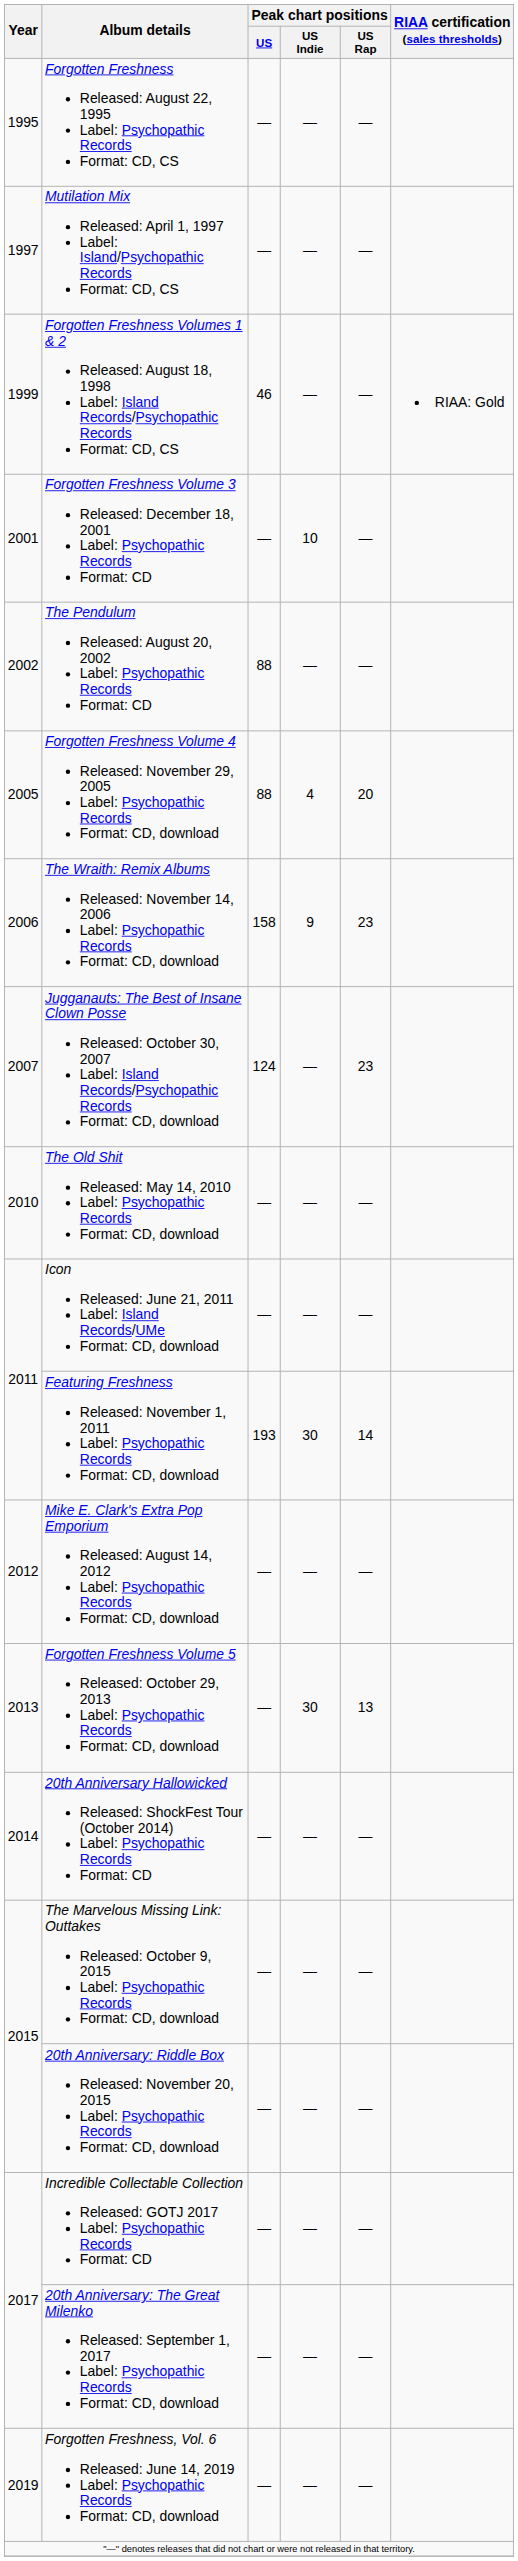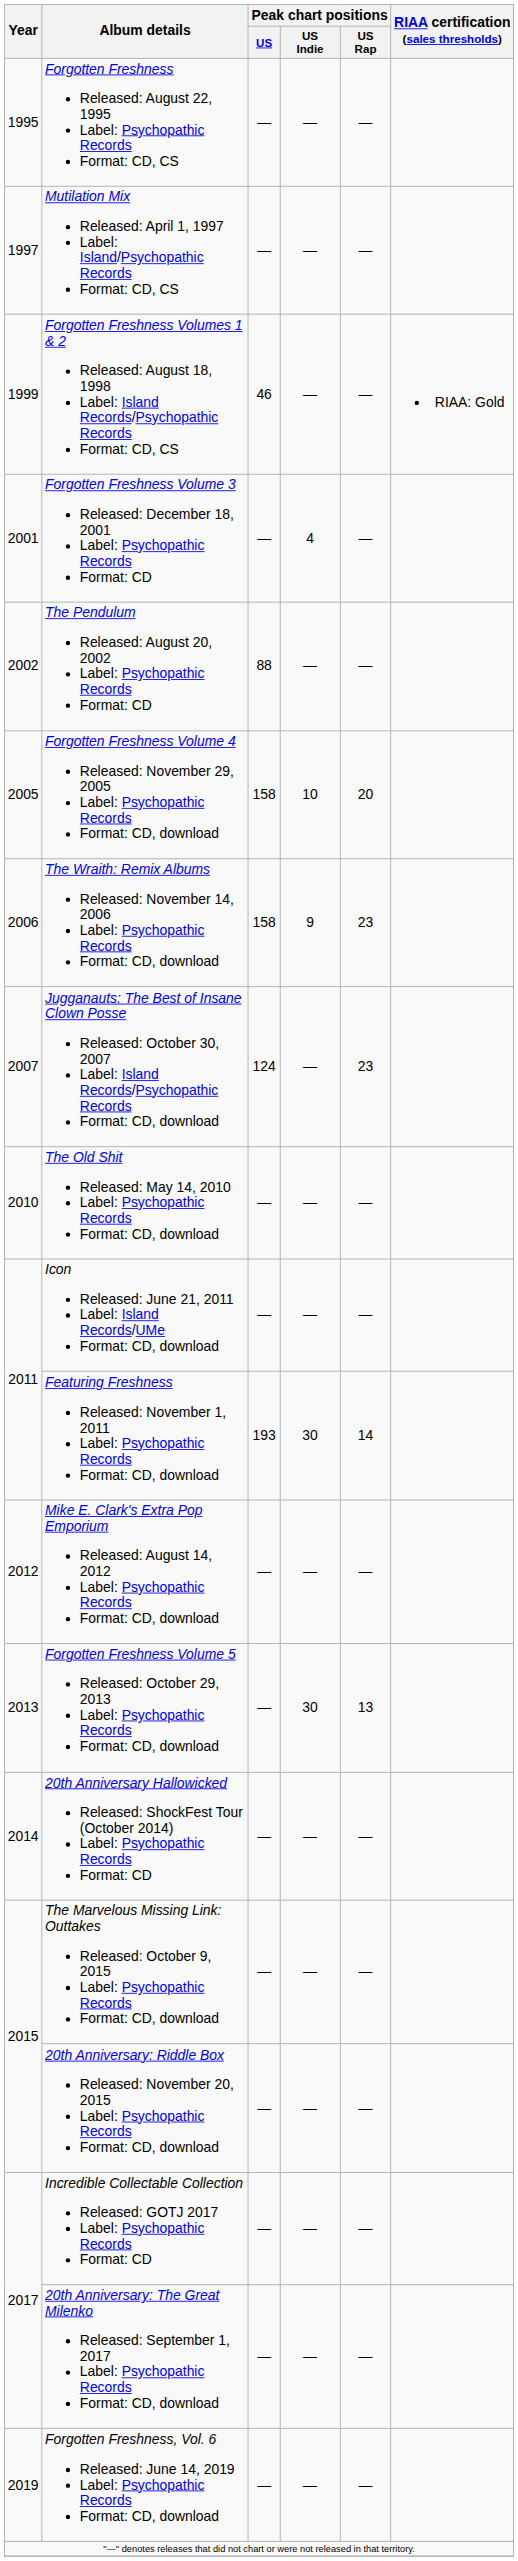row 6 | Peak chart positions / US Indie: 10 -> 4
row 8 | Peak chart positions / US: 88 -> 158
row 8 | Peak chart positions / US Indie: 4 -> 10
